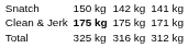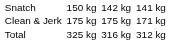Clean & Jerk | column 2: bold -> normal
